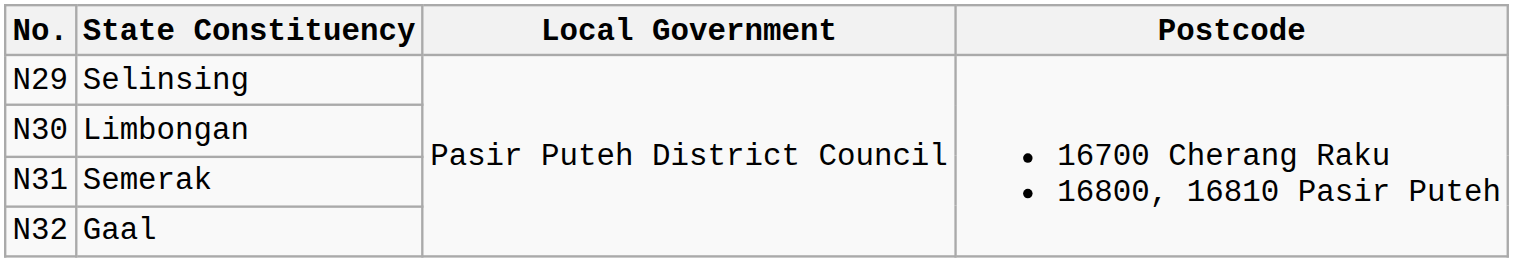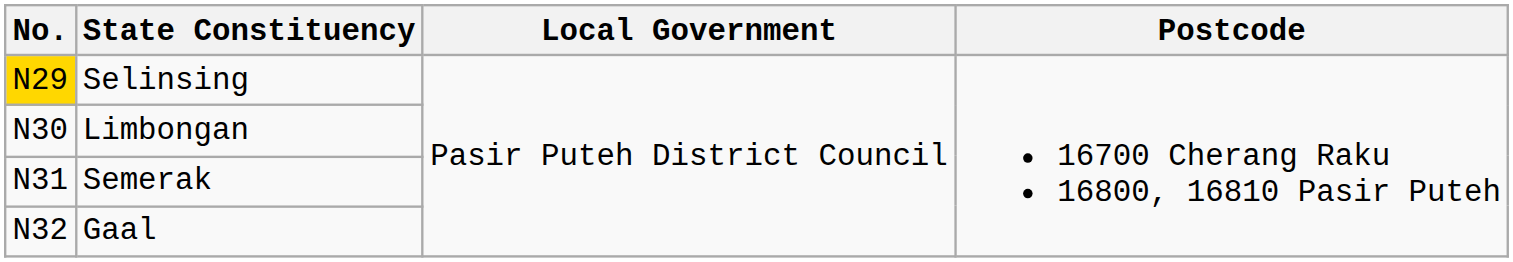Selinsing | No.: no background -> gold background
